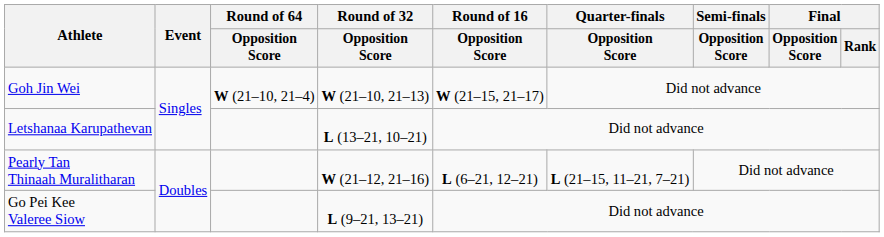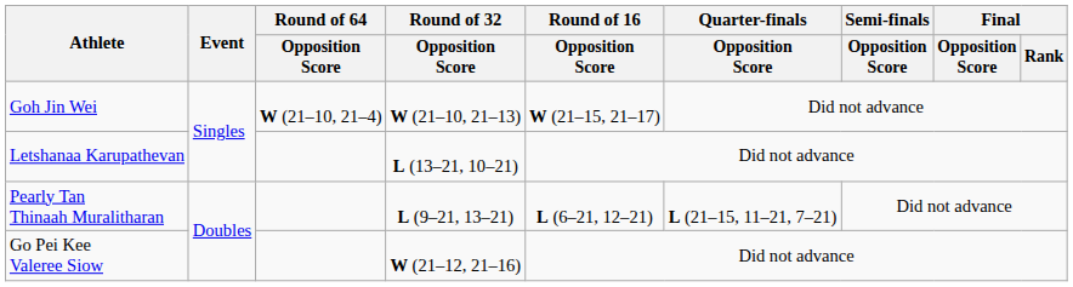Pearly Tan Thinaah Muralitharan | Round of 32 / Opposition Score: W (21–12, 21–16) -> L (9–21, 13–21)
Go Pei Kee Valeree Siow | Round of 32 / Opposition Score: L (9–21, 13–21) -> W (21–12, 21–16)
